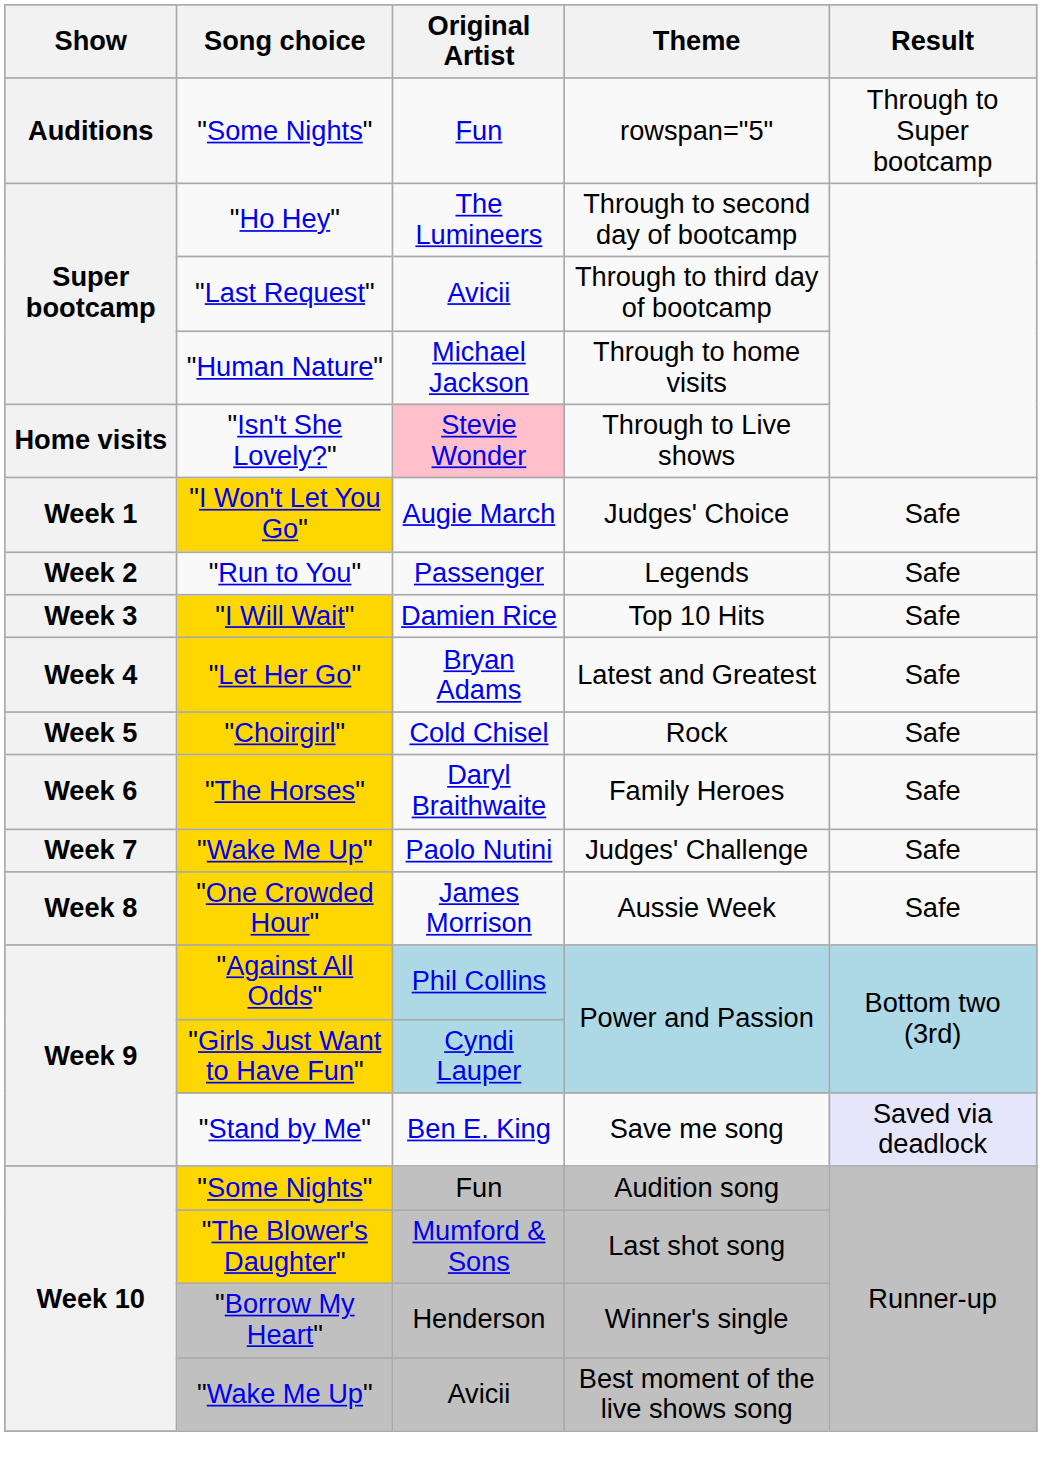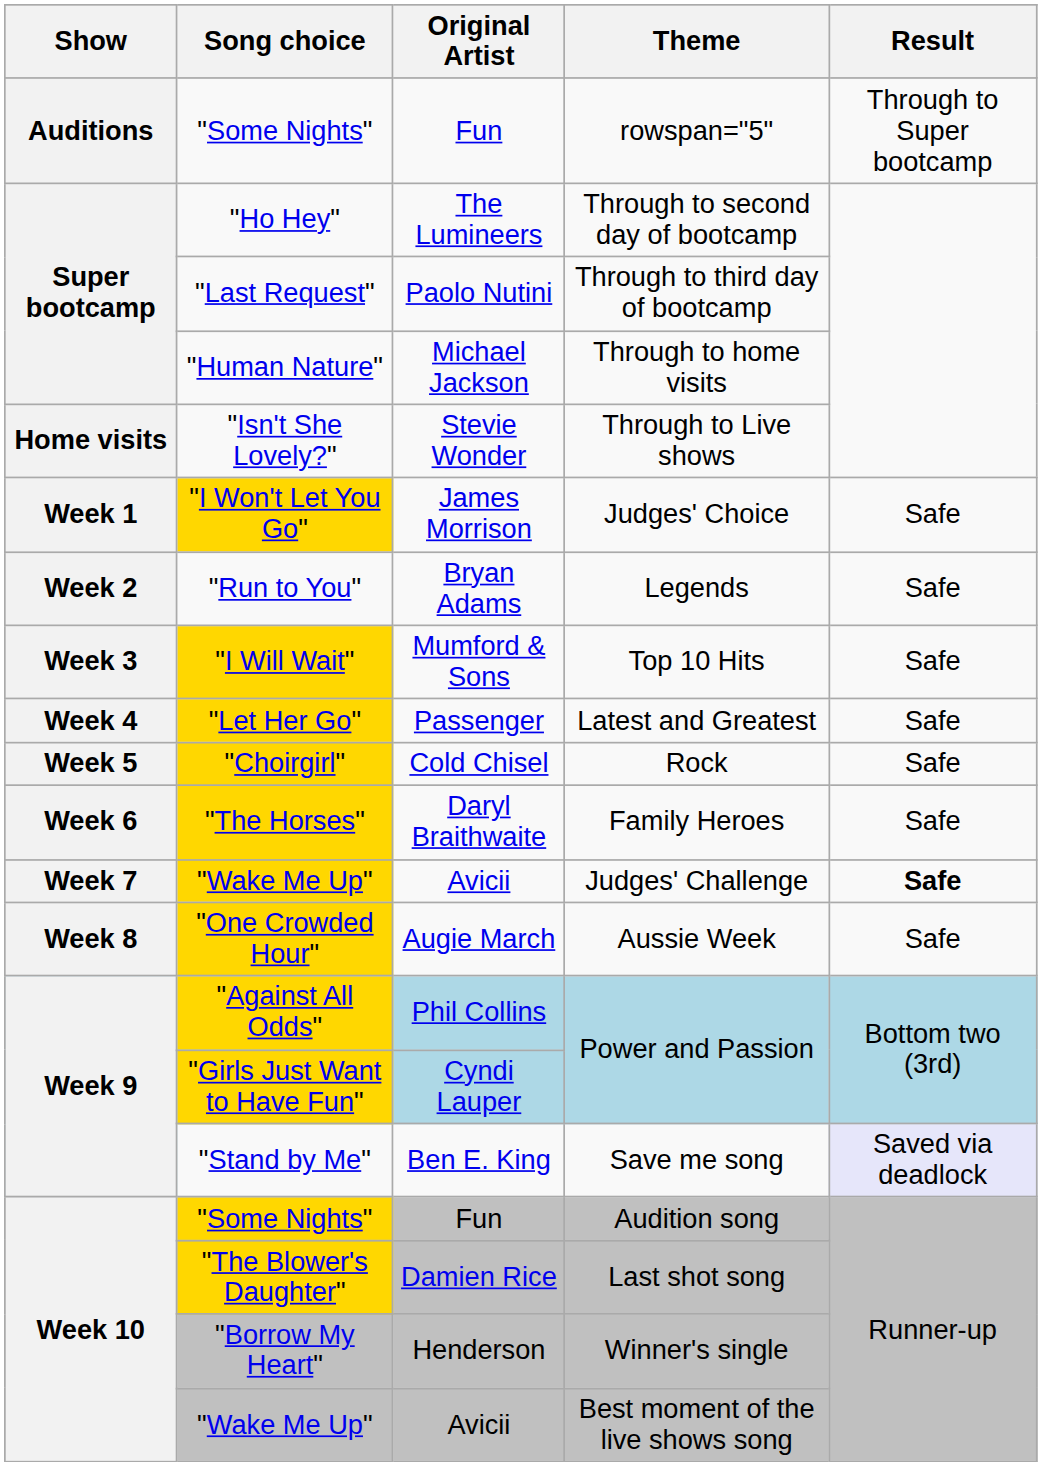Through to third day of bootcamp | Original Artist: Avicii -> Paolo Nutini
Through to Live shows | Original Artist: pink background -> no background
Judges' Choice | Original Artist: Augie March -> James Morrison
Legends | Original Artist: Passenger -> Bryan Adams
Top 10 Hits | Original Artist: Damien Rice -> Mumford & Sons
Latest and Greatest | Original Artist: Bryan Adams -> Passenger
Judges' Challenge | Original Artist: Paolo Nutini -> Avicii
Judges' Challenge | Result: normal -> bold
Aussie Week | Original Artist: James Morrison -> Augie March
Last shot song | Original Artist: Mumford & Sons -> Damien Rice
